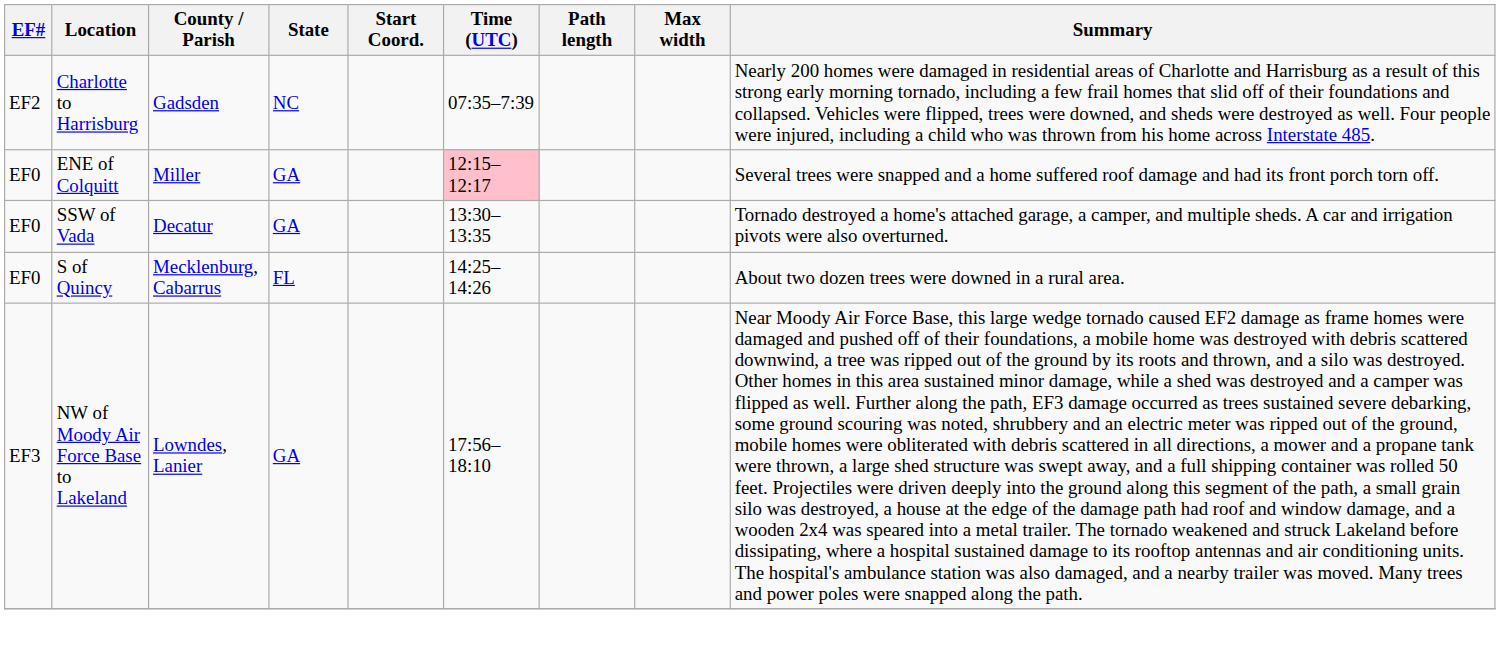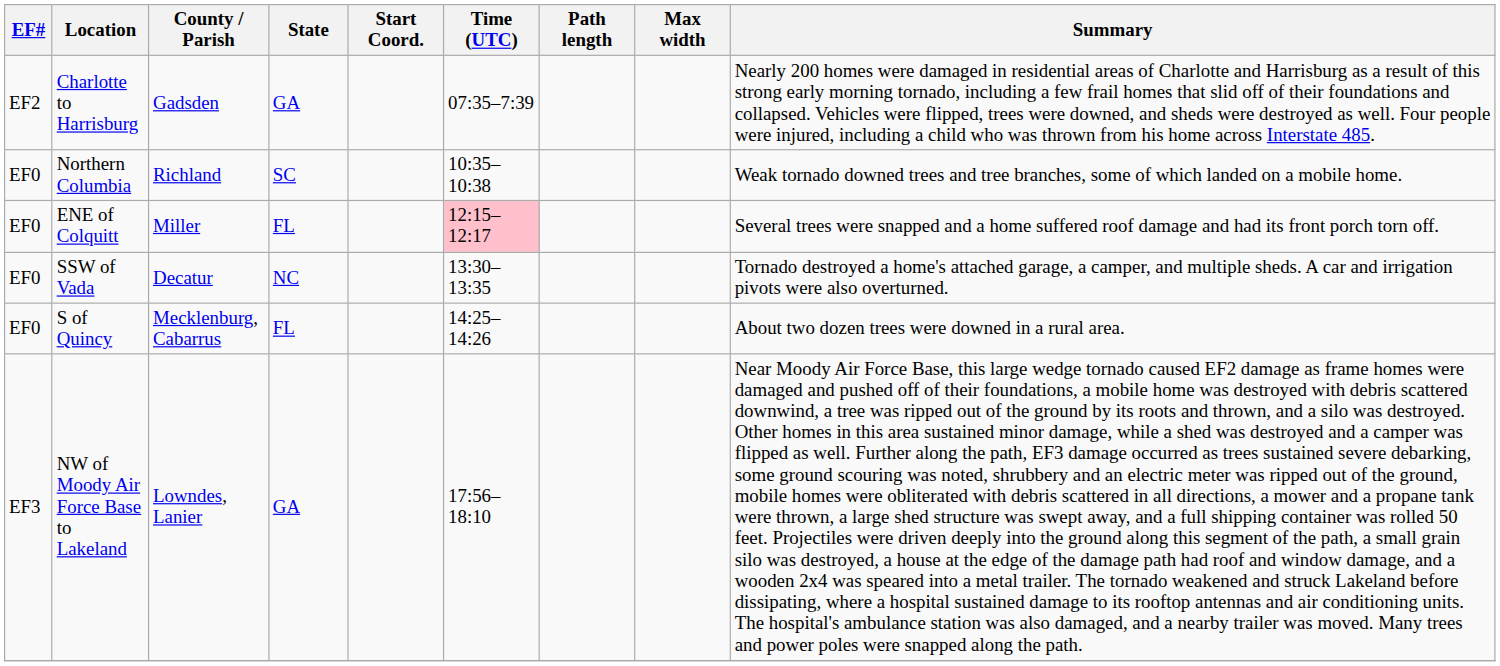Charlotte to Harrisburg | State: NC -> GA
+ row: EF0 | Northern Columbia | Richland | SC | 10:35–10:38 | Weak tornado downed trees and tree branches, some of which landed on a mobile home.
ENE of Colquitt | State: GA -> FL
SSW of Vada | State: GA -> NC
